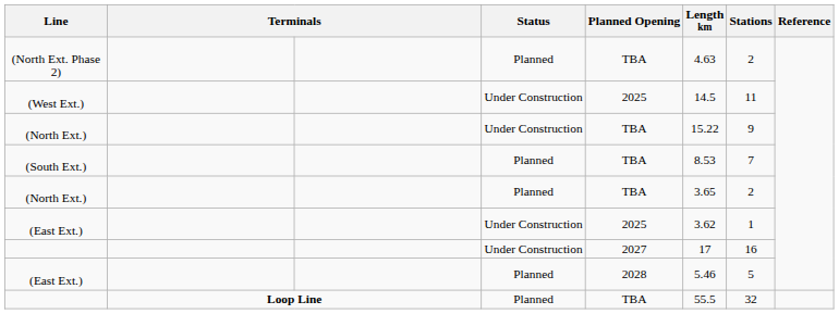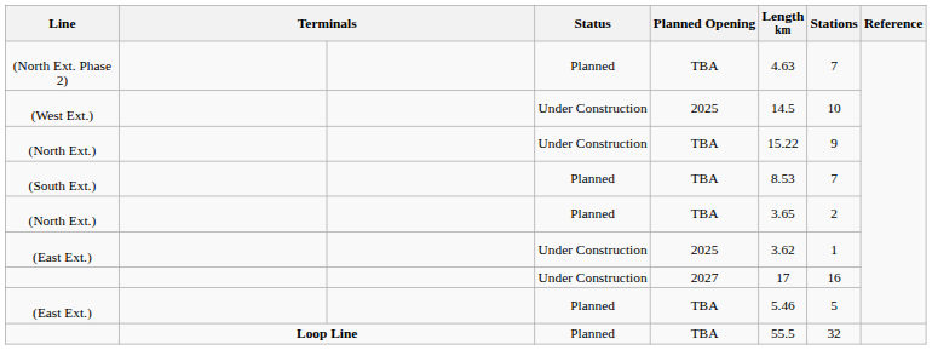(North Ext. Phase 2) | Stations: 2 -> 7
(West Ext.) | Stations: 11 -> 10
(East Ext.) / Planned | Planned Opening: 2028 -> TBA
